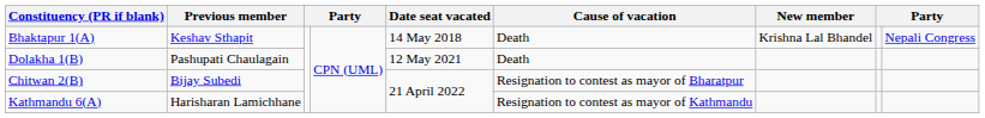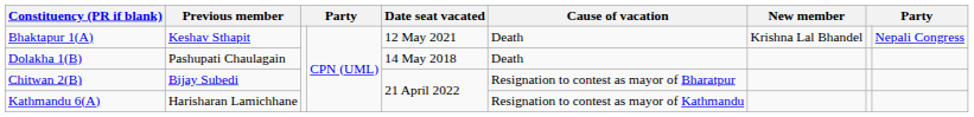Bhaktapur 1(A) | Date seat vacated: 14 May 2018 -> 12 May 2021
Dolakha 1(B) | Date seat vacated: 12 May 2021 -> 14 May 2018
